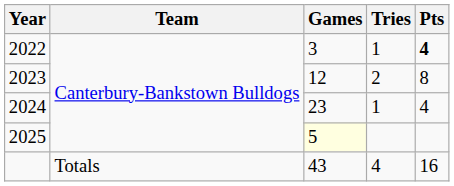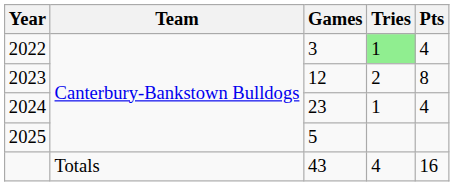2022 | Tries: no background -> lightgreen background
2022 | Pts: bold -> normal
2025 | Games: lightyellow background -> no background
